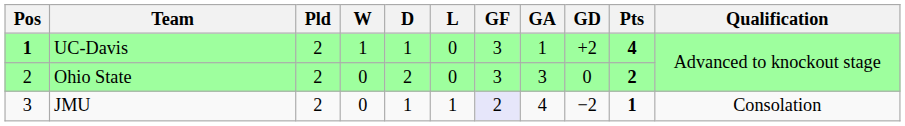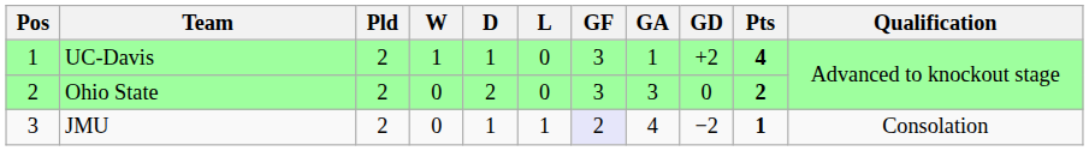UC-Davis | Pos: bold -> normal
